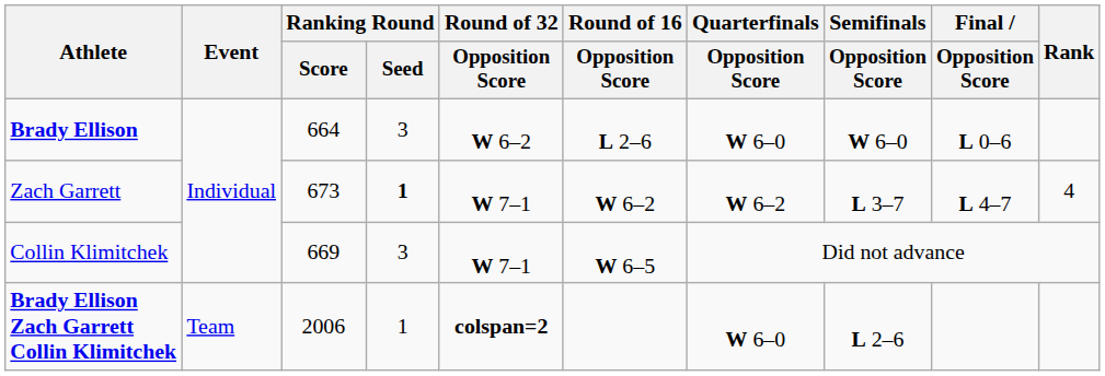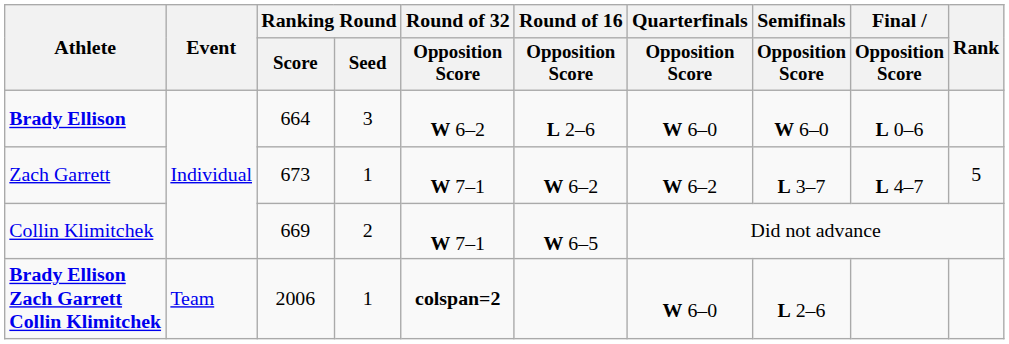Zach Garrett | Ranking Round / Seed: bold -> normal
Zach Garrett | Rank: 4 -> 5
Collin Klimitchek | Ranking Round / Seed: 3 -> 2
